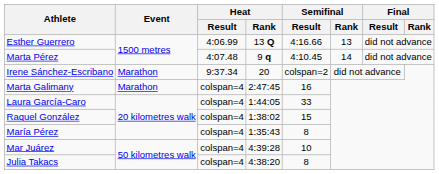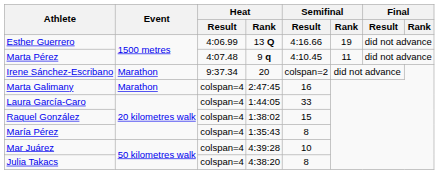Esther Guerrero | Semifinal / Rank: 13 -> 19
Marta Pérez | Semifinal / Rank: 14 -> 11
